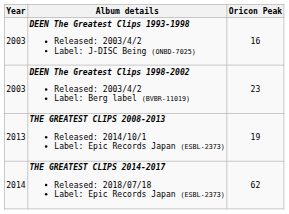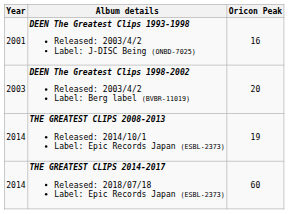row 2 | Year: 2003 -> 2001
row 3 | Oricon Peak: 23 -> 20
row 4 | Year: 2013 -> 2014
row 5 | Oricon Peak: 62 -> 60
